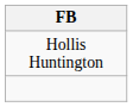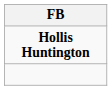row 2 | column 1: normal -> bold
